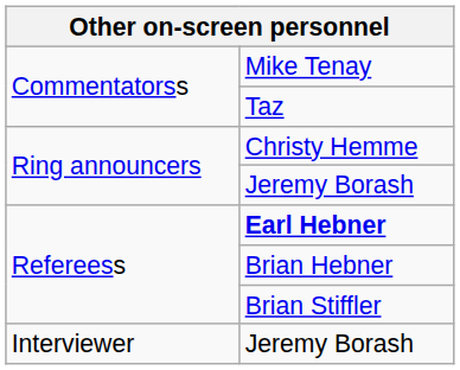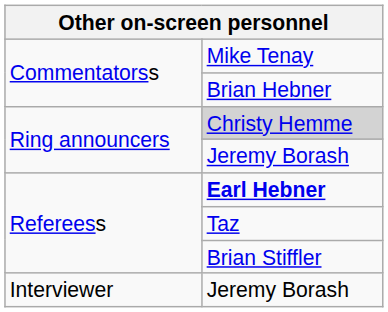row 3 | column 2: Taz -> Brian Hebner
row 4 | column 2: no background -> lightgrey background
row 7 | column 2: Brian Hebner -> Taz
